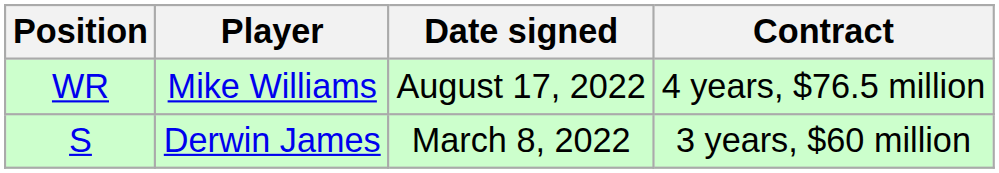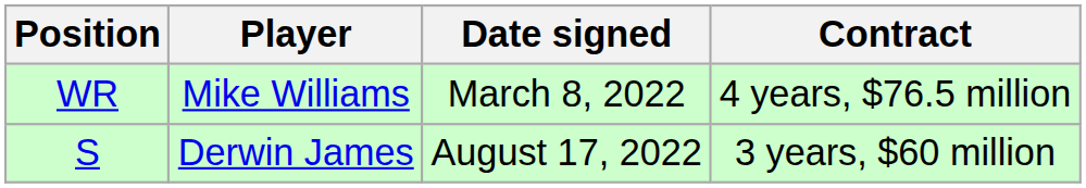WR | Date signed: August 17, 2022 -> March 8, 2022
S | Date signed: March 8, 2022 -> August 17, 2022
